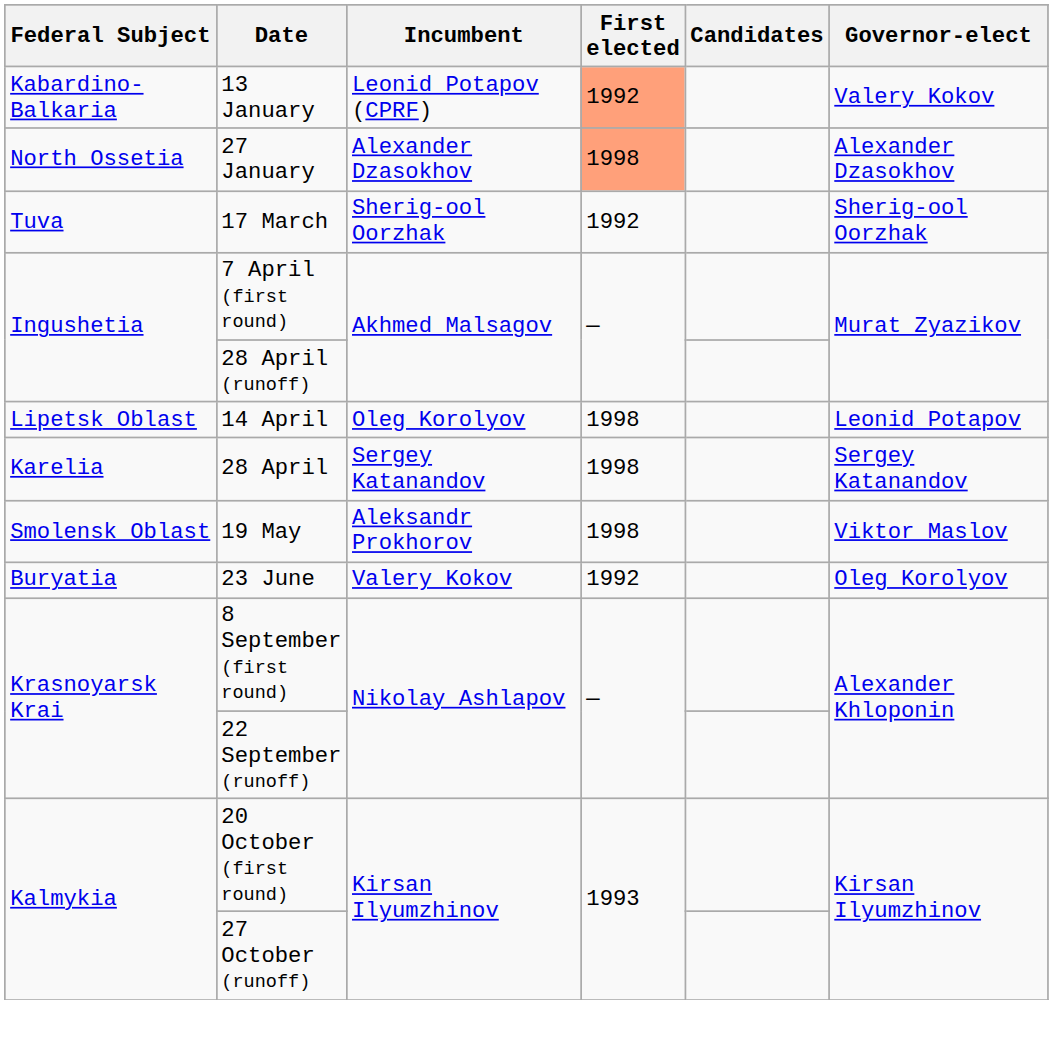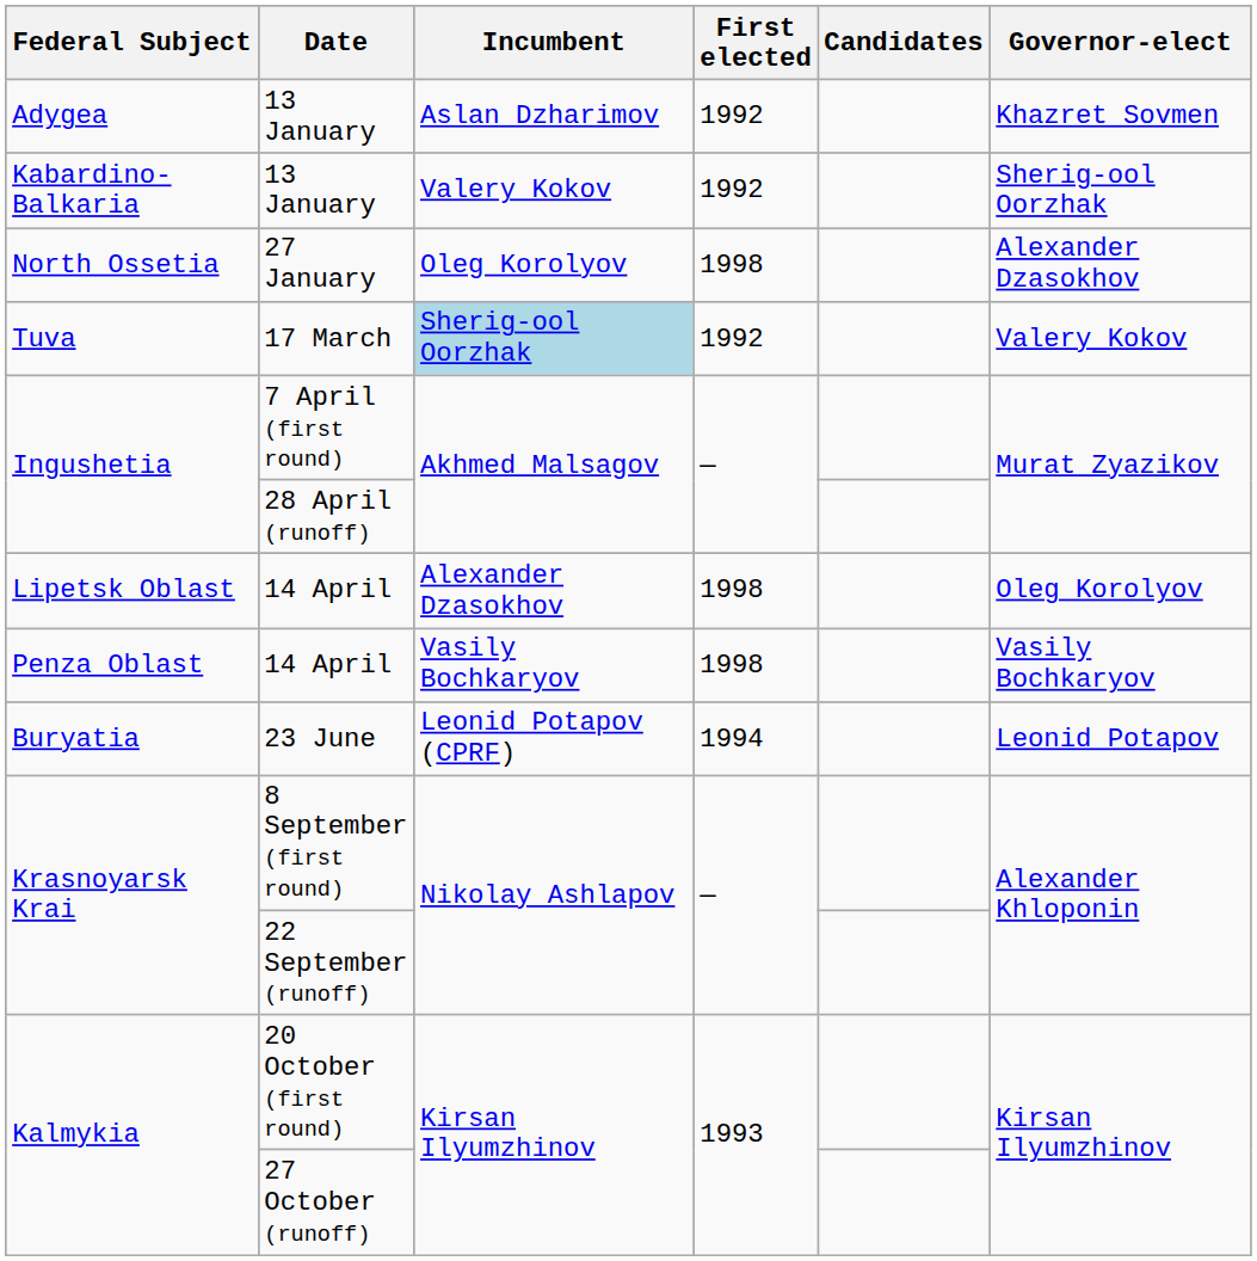+ row: Adygea | 13 January | Aslan Dzharimov | 1992 | Khazret Sovmen
Kabardino-Balkaria / 13 January | Incumbent: Leonid Potapov (CPRF) -> Valery Kokov
Kabardino-Balkaria / 13 January | First elected: lightsalmon background -> no background
Kabardino-Balkaria / 13 January | Governor-elect: Valery Kokov -> Sherig-ool Oorzhak
27 January | Incumbent: Alexander Dzasokhov -> Oleg Korolyov
27 January | First elected: lightsalmon background -> no background
17 March | Incumbent: no background -> lightblue background
17 March | Governor-elect: Sherig-ool Oorzhak -> Valery Kokov
Lipetsk Oblast / 14 April | Incumbent: Oleg Korolyov -> Alexander Dzasokhov
Lipetsk Oblast / 14 April | Governor-elect: Leonid Potapov -> Oleg Korolyov
+ row: Penza Oblast | 14 April | Vasily Bochkaryov | 1998 | Vasily Bochkaryov
- row: Karelia | 28 April | Sergey Katanandov | 1998 | Sergey Katanandov
- row: Smolensk Oblast | 19 May | Aleksandr Prokhorov | 1998 | Viktor Maslov
23 June | Incumbent: Valery Kokov -> Leonid Potapov (CPRF)
23 June | First elected: 1992 -> 1994
23 June | Governor-elect: Oleg Korolyov -> Leonid Potapov
